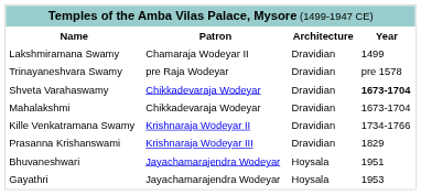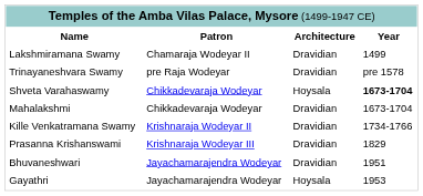Shveta Varahaswamy | column 3: Dravidian -> Hoysala
Bhuvaneshwari | column 3: Hoysala -> Dravidian
